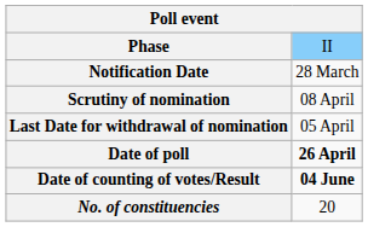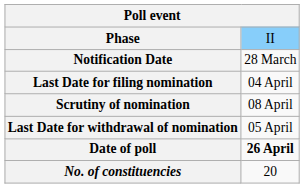+ row: Last Date for filing nomination | 04 April
- row: Date of counting of votes/Result | 04 June
